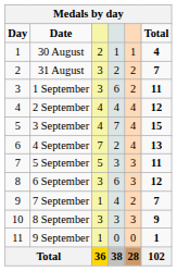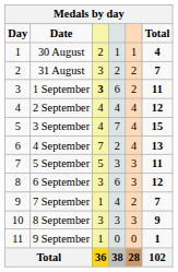1 September | column 3: normal -> bold
